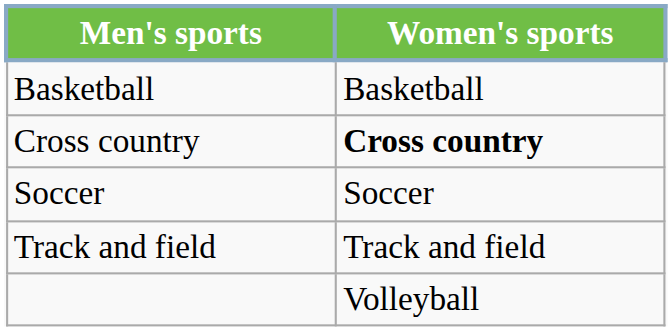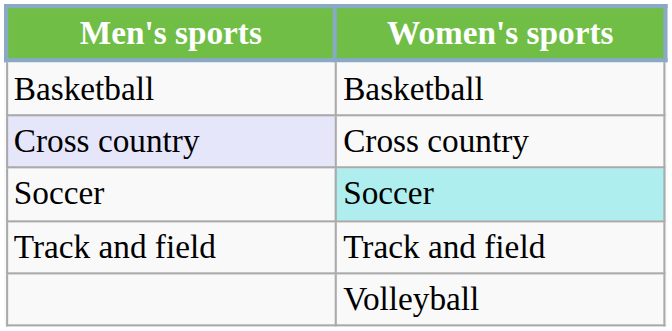row 3 | Men's sports: no background -> lavender background
row 3 | Women's sports: bold -> normal
row 4 | Women's sports: no background -> paleturquoise background
